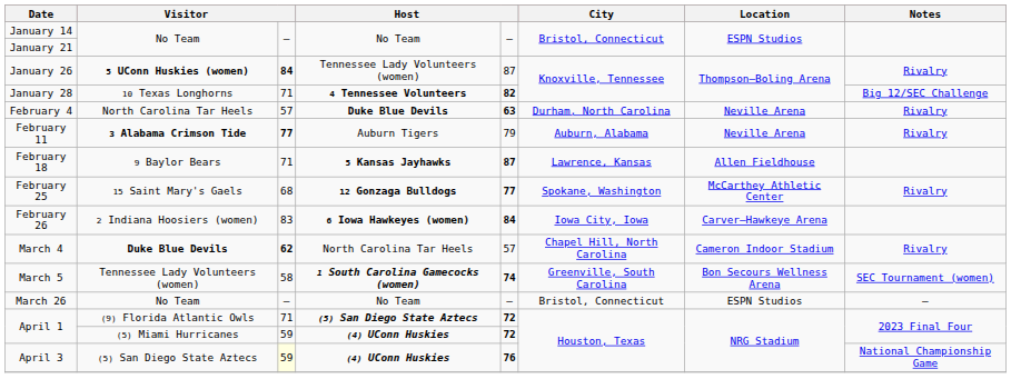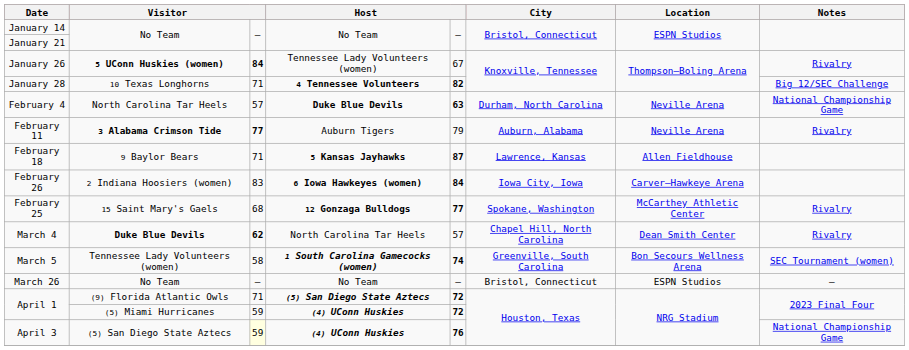January 26 | column 5: 87 -> 67
February 4 | Notes: Rivalry -> National Championship Game
rows swapped: February 25 <-> February 26
March 4 | Location: Cameron Indoor Stadium -> Dean Smith Center
